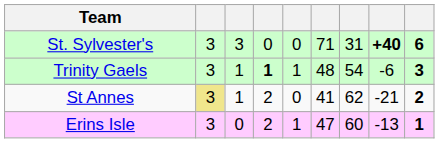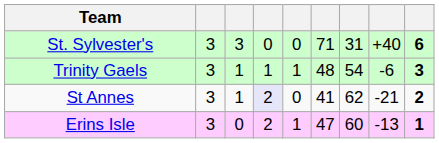St. Sylvester's | column 8: bold -> normal
Trinity Gaels | column 4: bold -> normal
St Annes | column 2: khaki background -> no background
St Annes | column 4: no background -> lavender background
